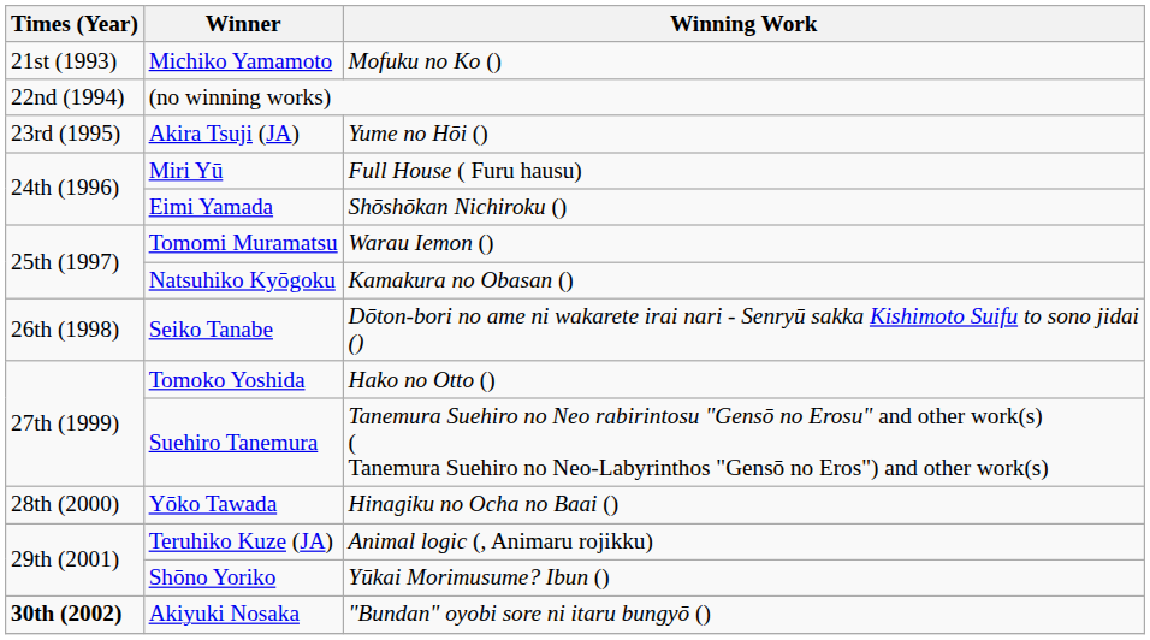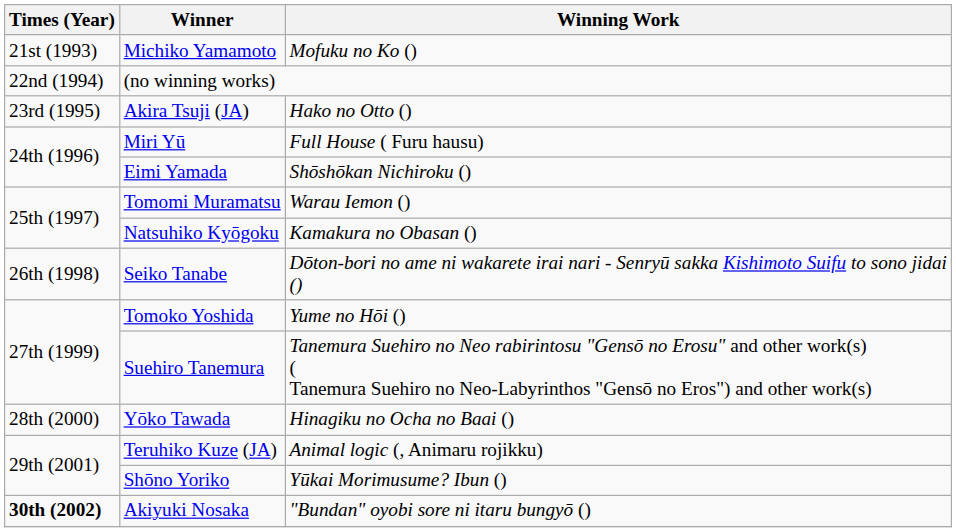Akira Tsuji (JA) | Winning Work: Yume no Hōi () -> Hako no Otto ()
Tomoko Yoshida | Winning Work: Hako no Otto () -> Yume no Hōi ()
